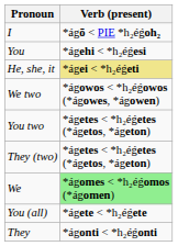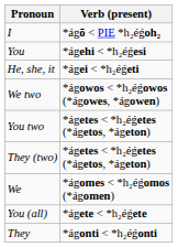He, she, it | Verb (present): khaki background -> no background
We | Verb (present): lightgreen background -> no background
